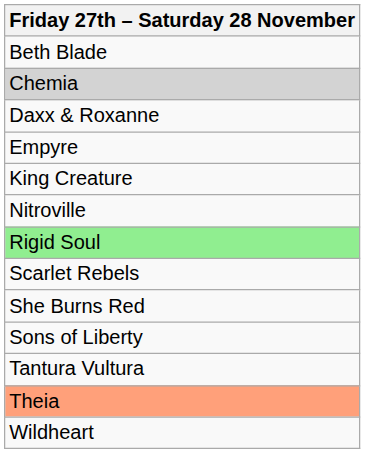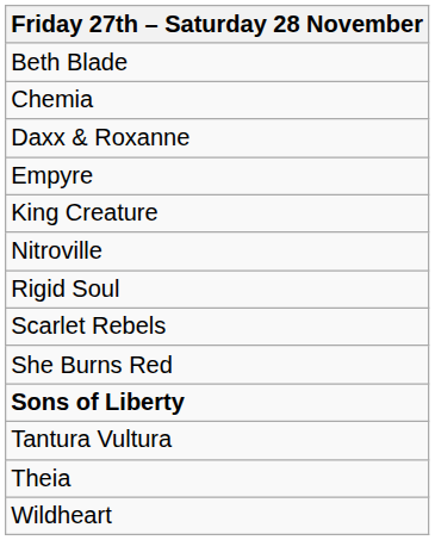row 3 | column 1: lightgrey background -> no background
row 8 | column 1: lightgreen background -> no background
row 11 | column 1: normal -> bold
row 13 | column 1: lightsalmon background -> no background
